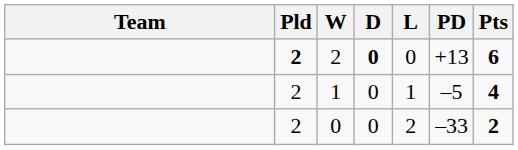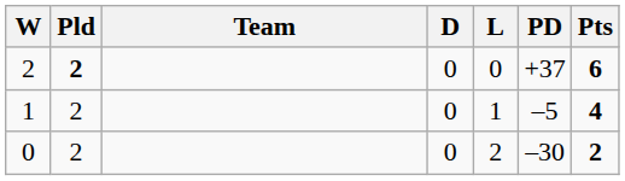columns swapped: Team <-> W
row 2 | D: bold -> normal
row 2 | PD: +13 -> +37
row 4 | PD: –33 -> –30
